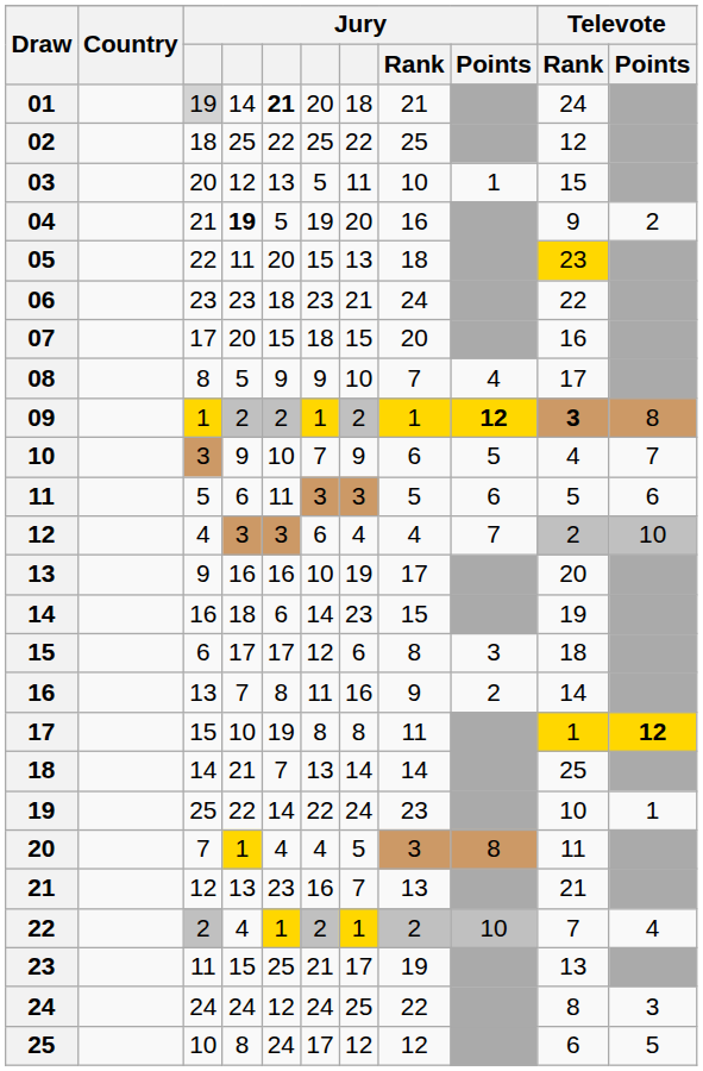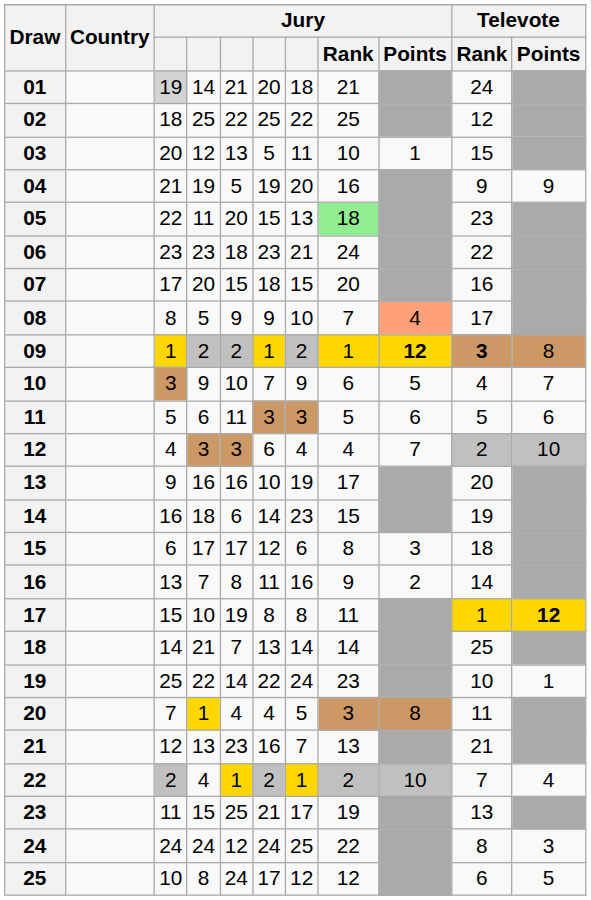01 | column 5: bold -> normal
04 | column 4: bold -> normal
04 | Televote / Points: 2 -> 9
05 | Jury / Rank: no background -> lightgreen background
05 | Televote / Rank: gold background -> no background
08 | Jury / Points: no background -> lightsalmon background
